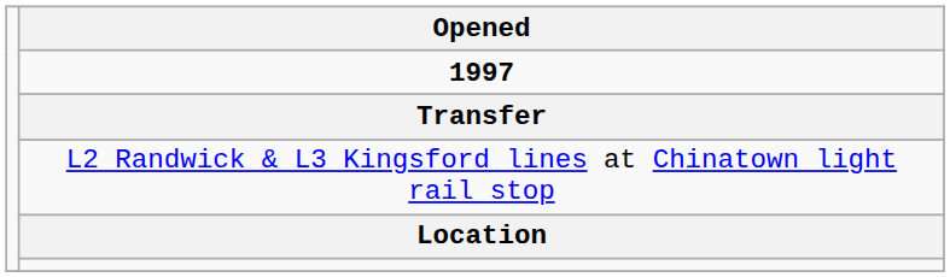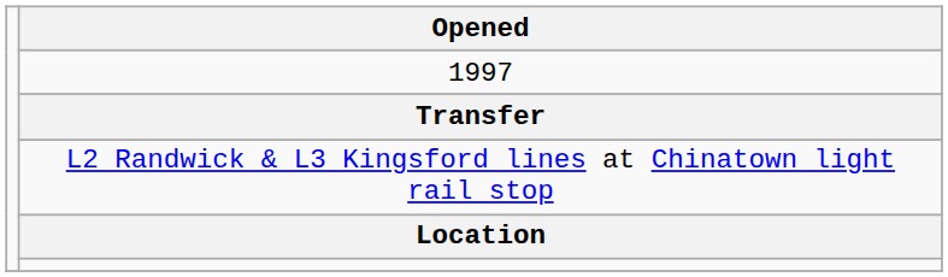1997 | Opened: bold -> normal
